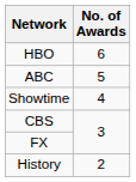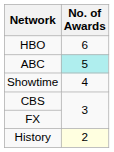ABC | No. of Awards: no background -> paleturquoise background
History | No. of Awards: no background -> lightyellow background
